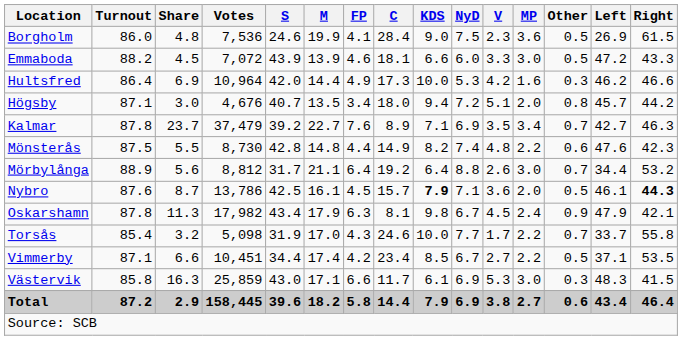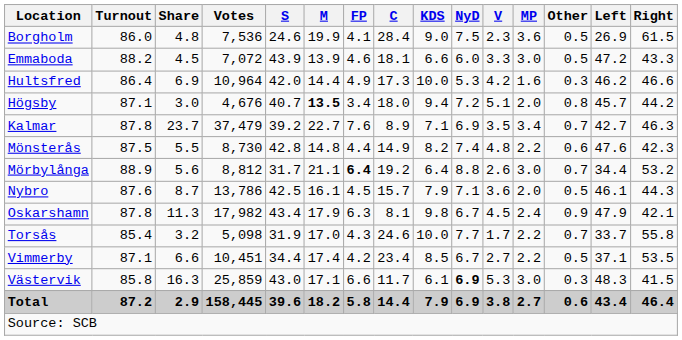Högsby | M: normal -> bold
Mörbylånga | FP: normal -> bold
Nybro | KDS: bold -> normal
Nybro | Right: bold -> normal
Västervik | NyD: normal -> bold
